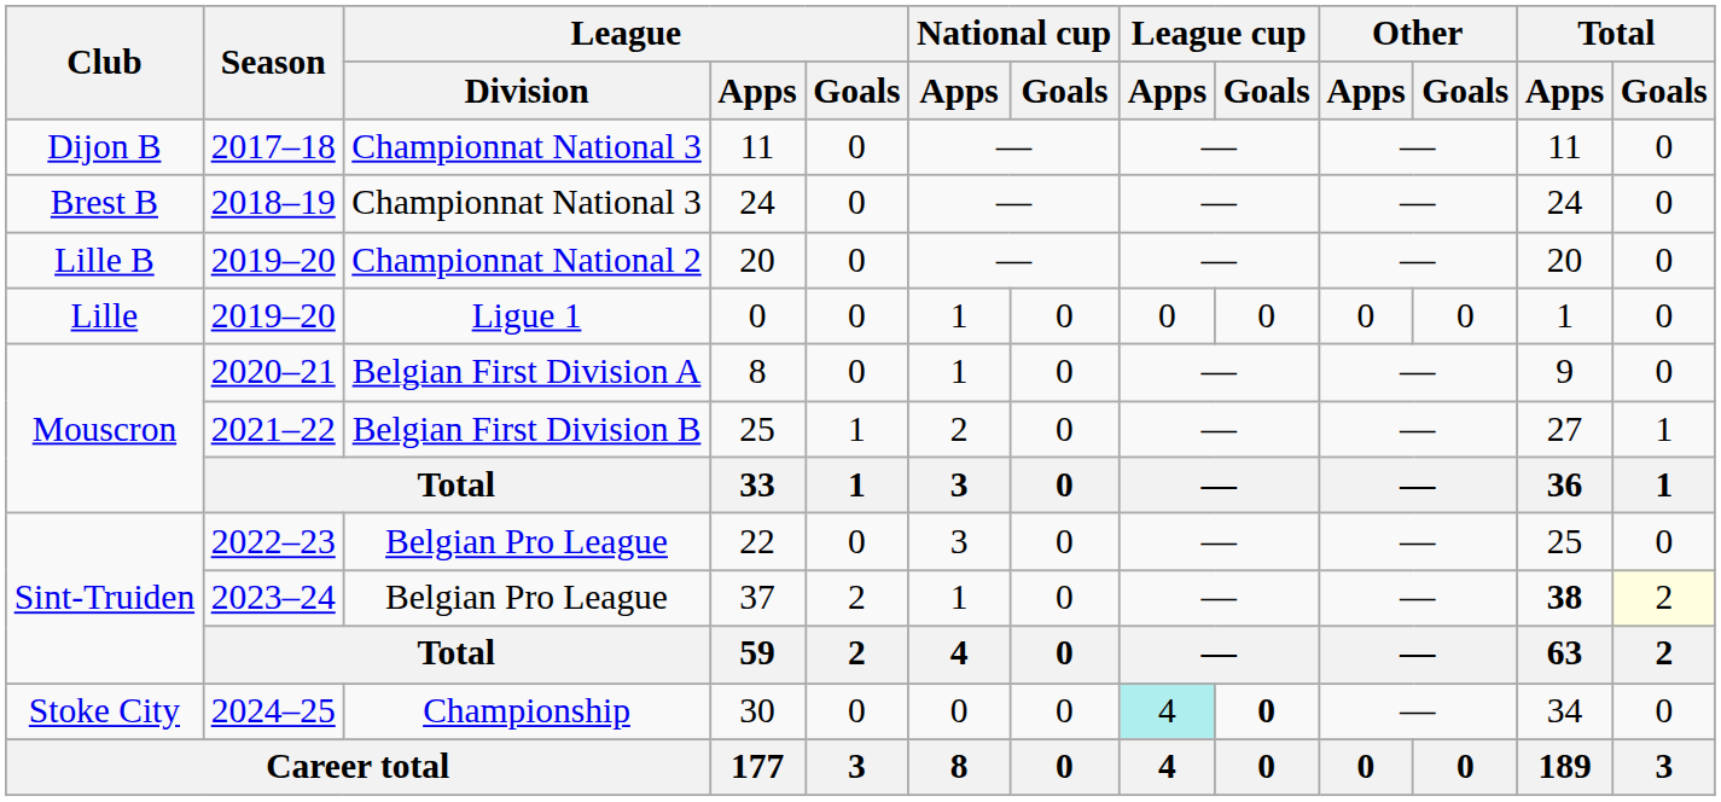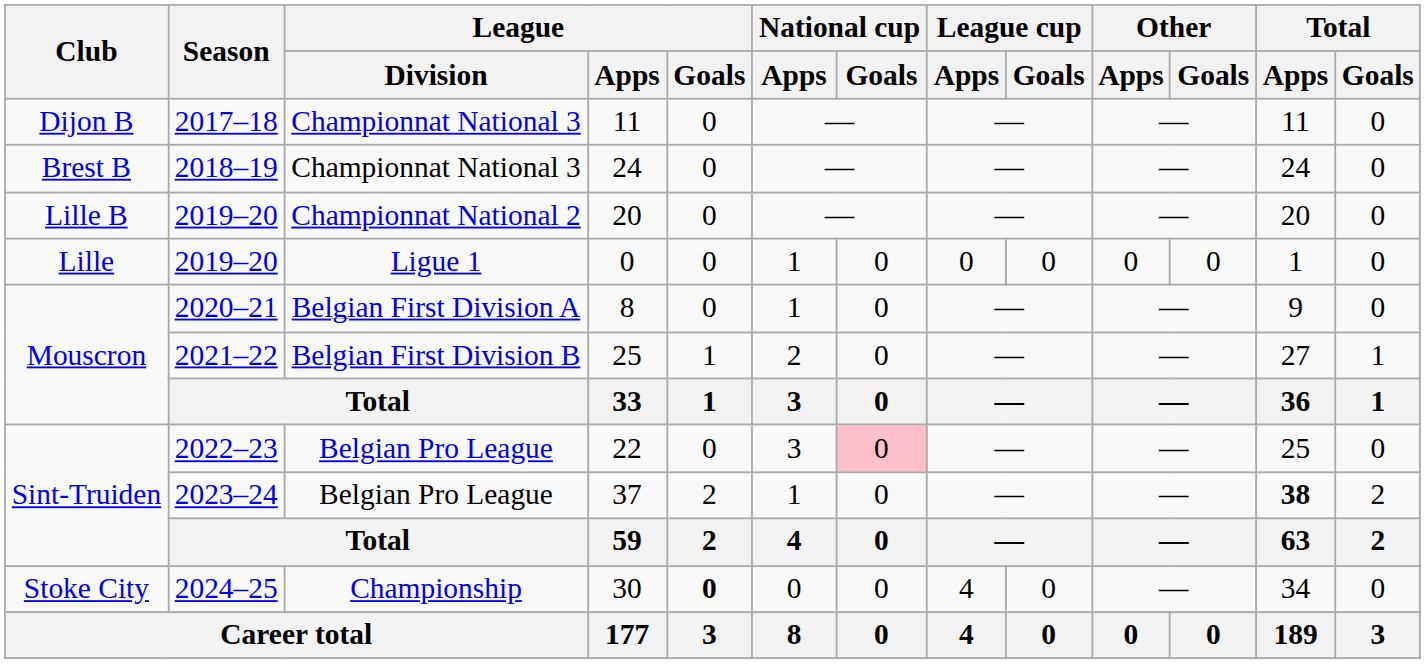22 | National cup / Goals: no background -> pink background
37 | Total / Goals: lightyellow background -> no background
30 | League / Goals: normal -> bold
30 | League cup / Apps: paleturquoise background -> no background
30 | League cup / Goals: bold -> normal
